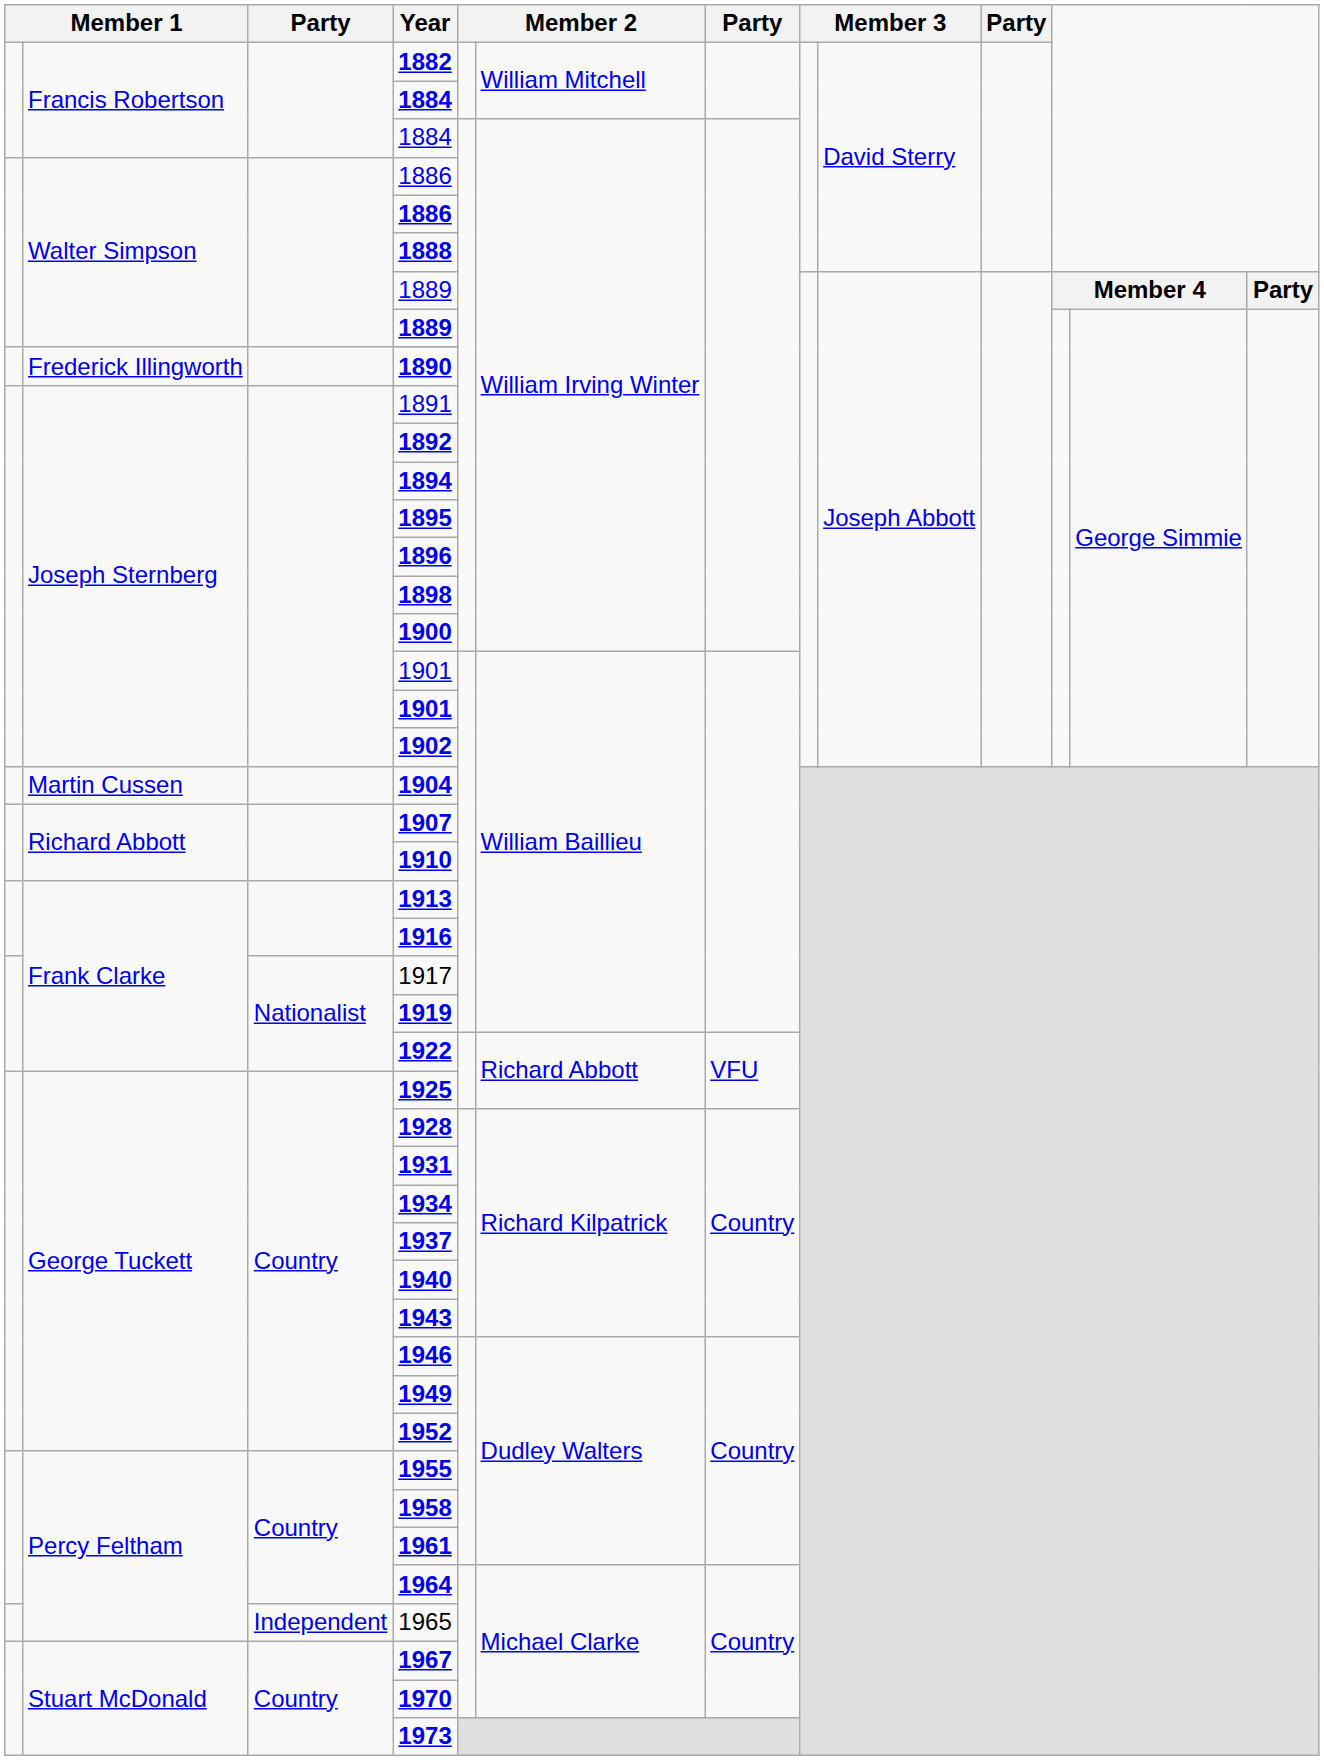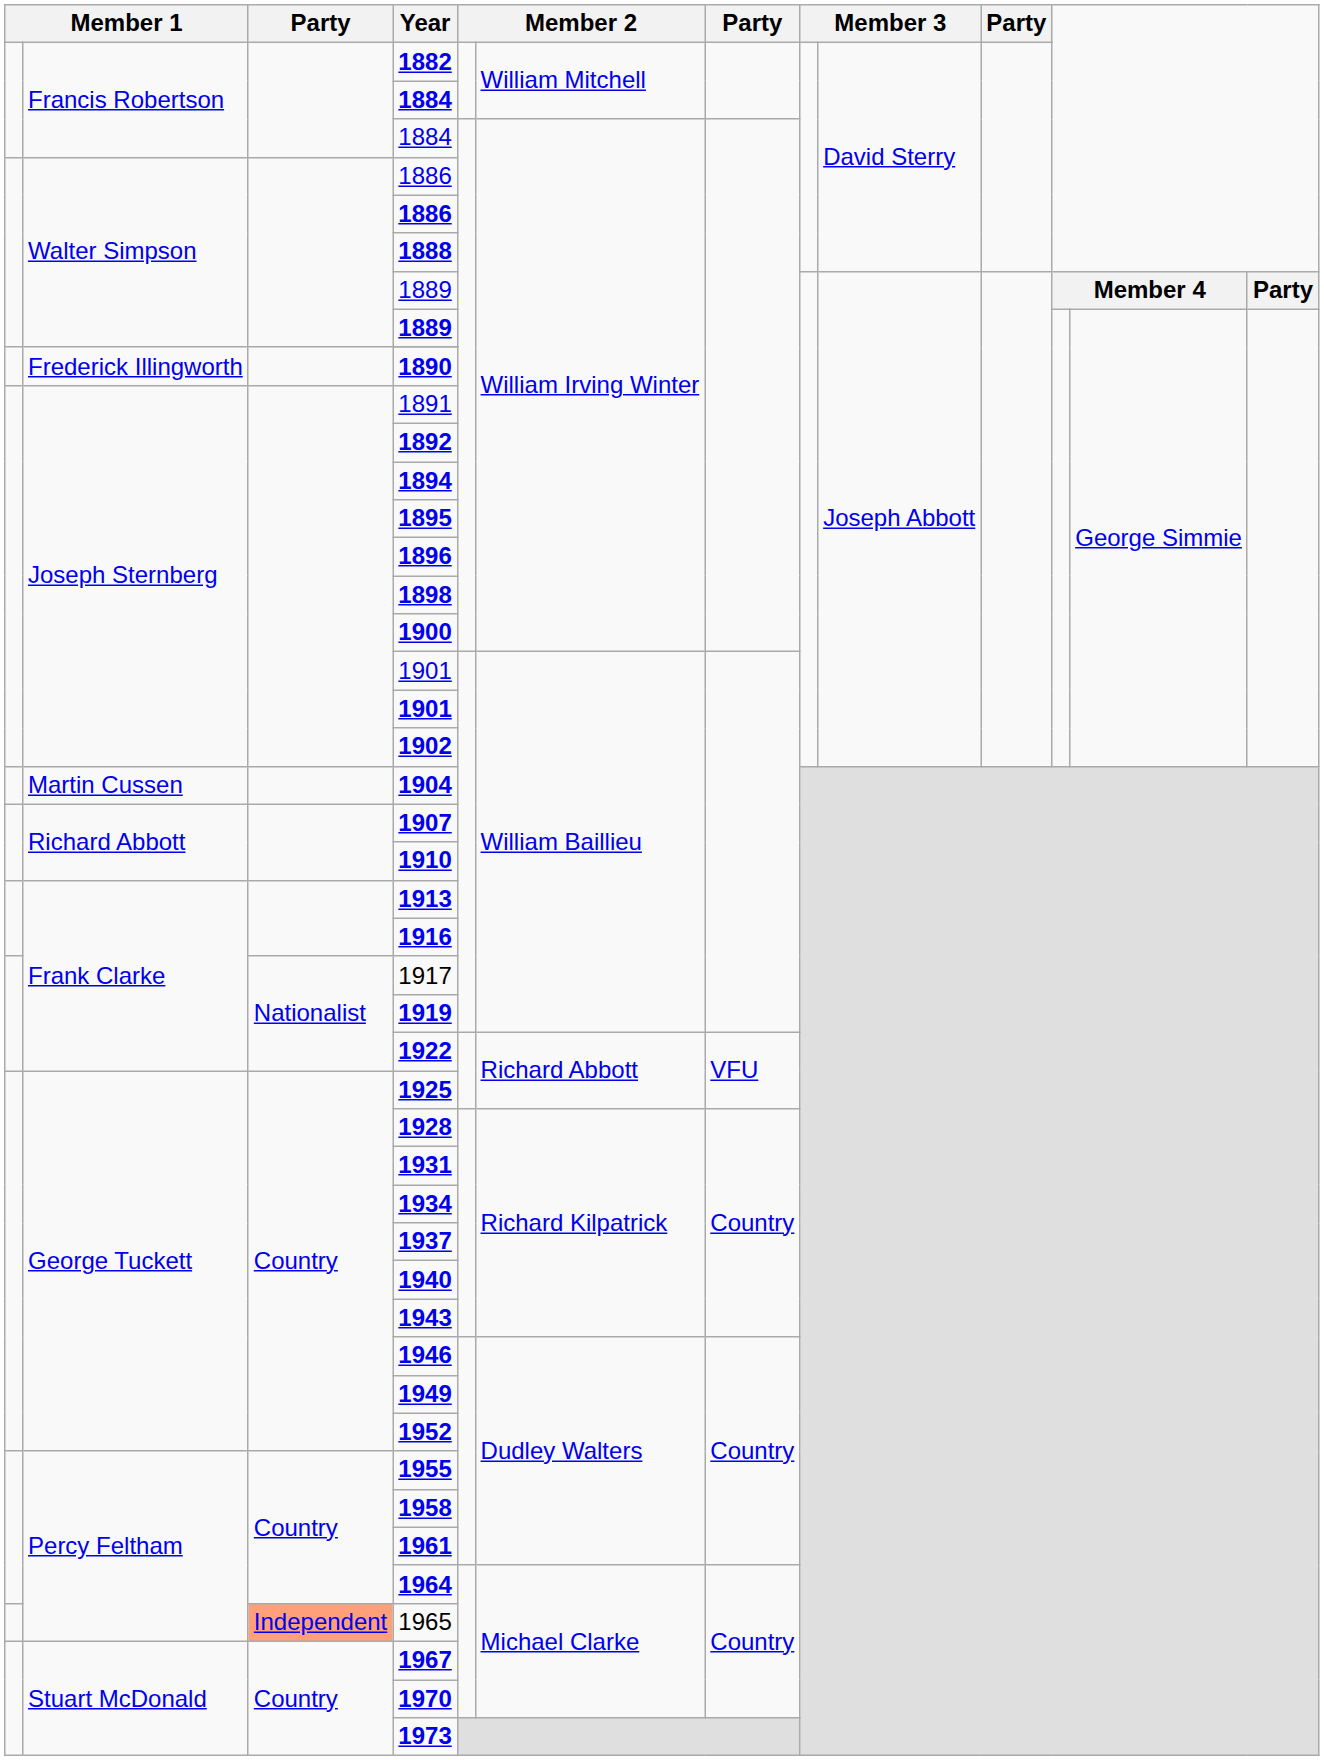1965 | column 3: no background -> lightsalmon background
